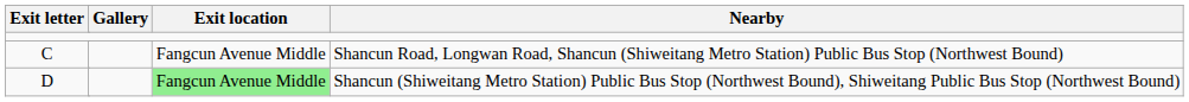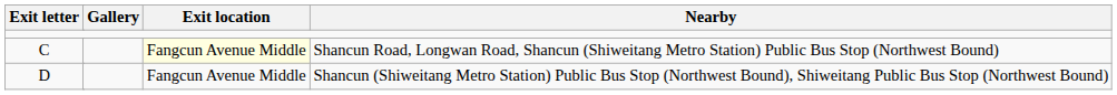C | Exit location: no background -> lightyellow background
D | Exit location: lightgreen background -> no background
